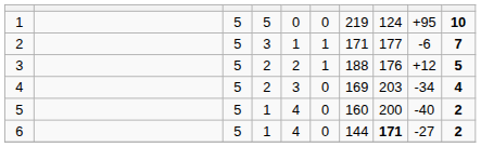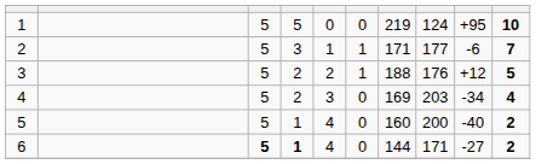6 | column 3: normal -> bold
6 | column 4: normal -> bold
6 | column 8: bold -> normal
